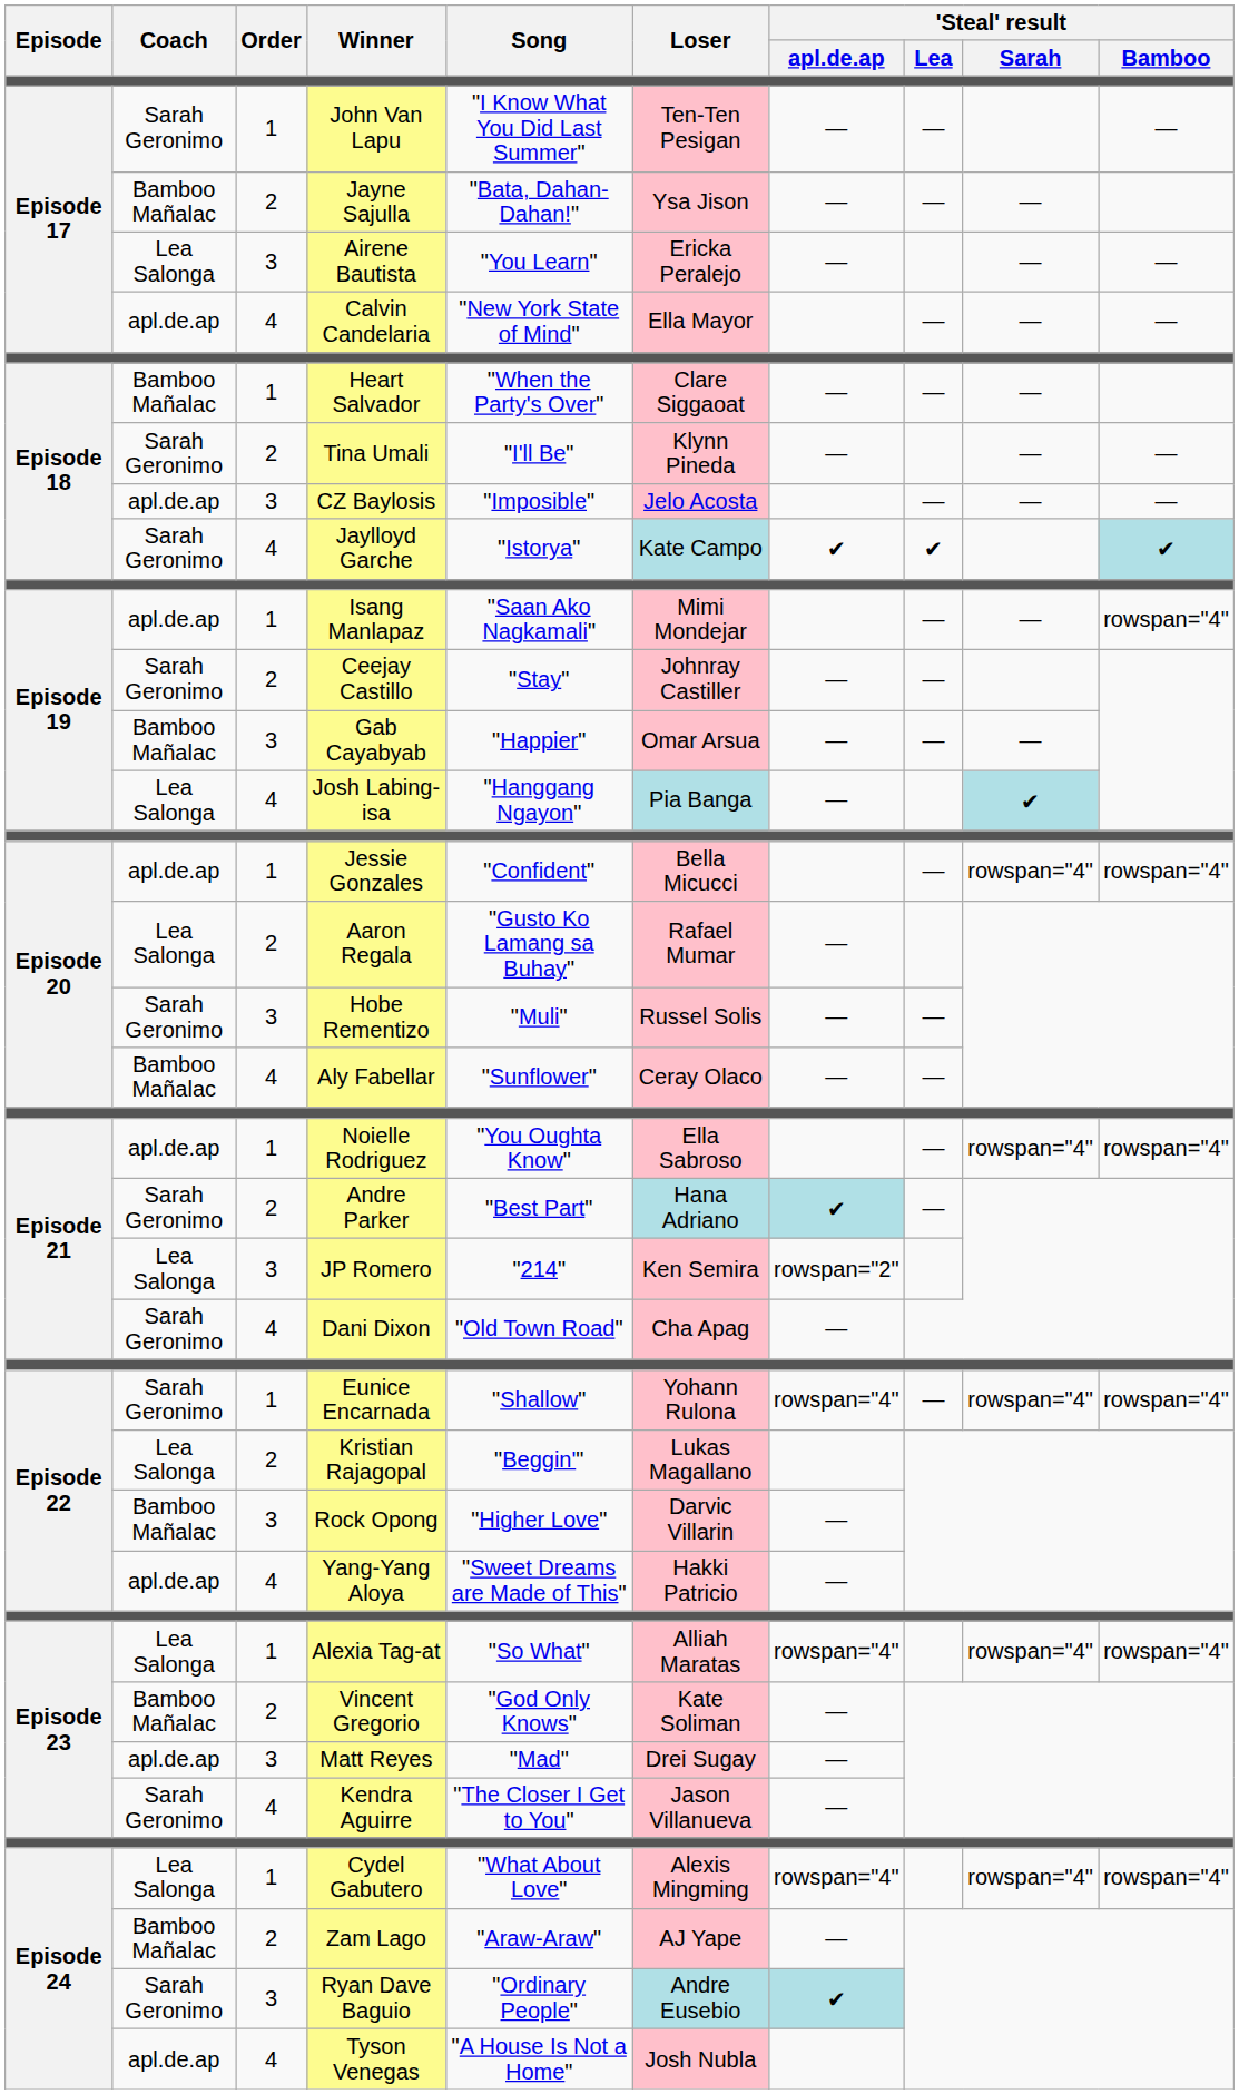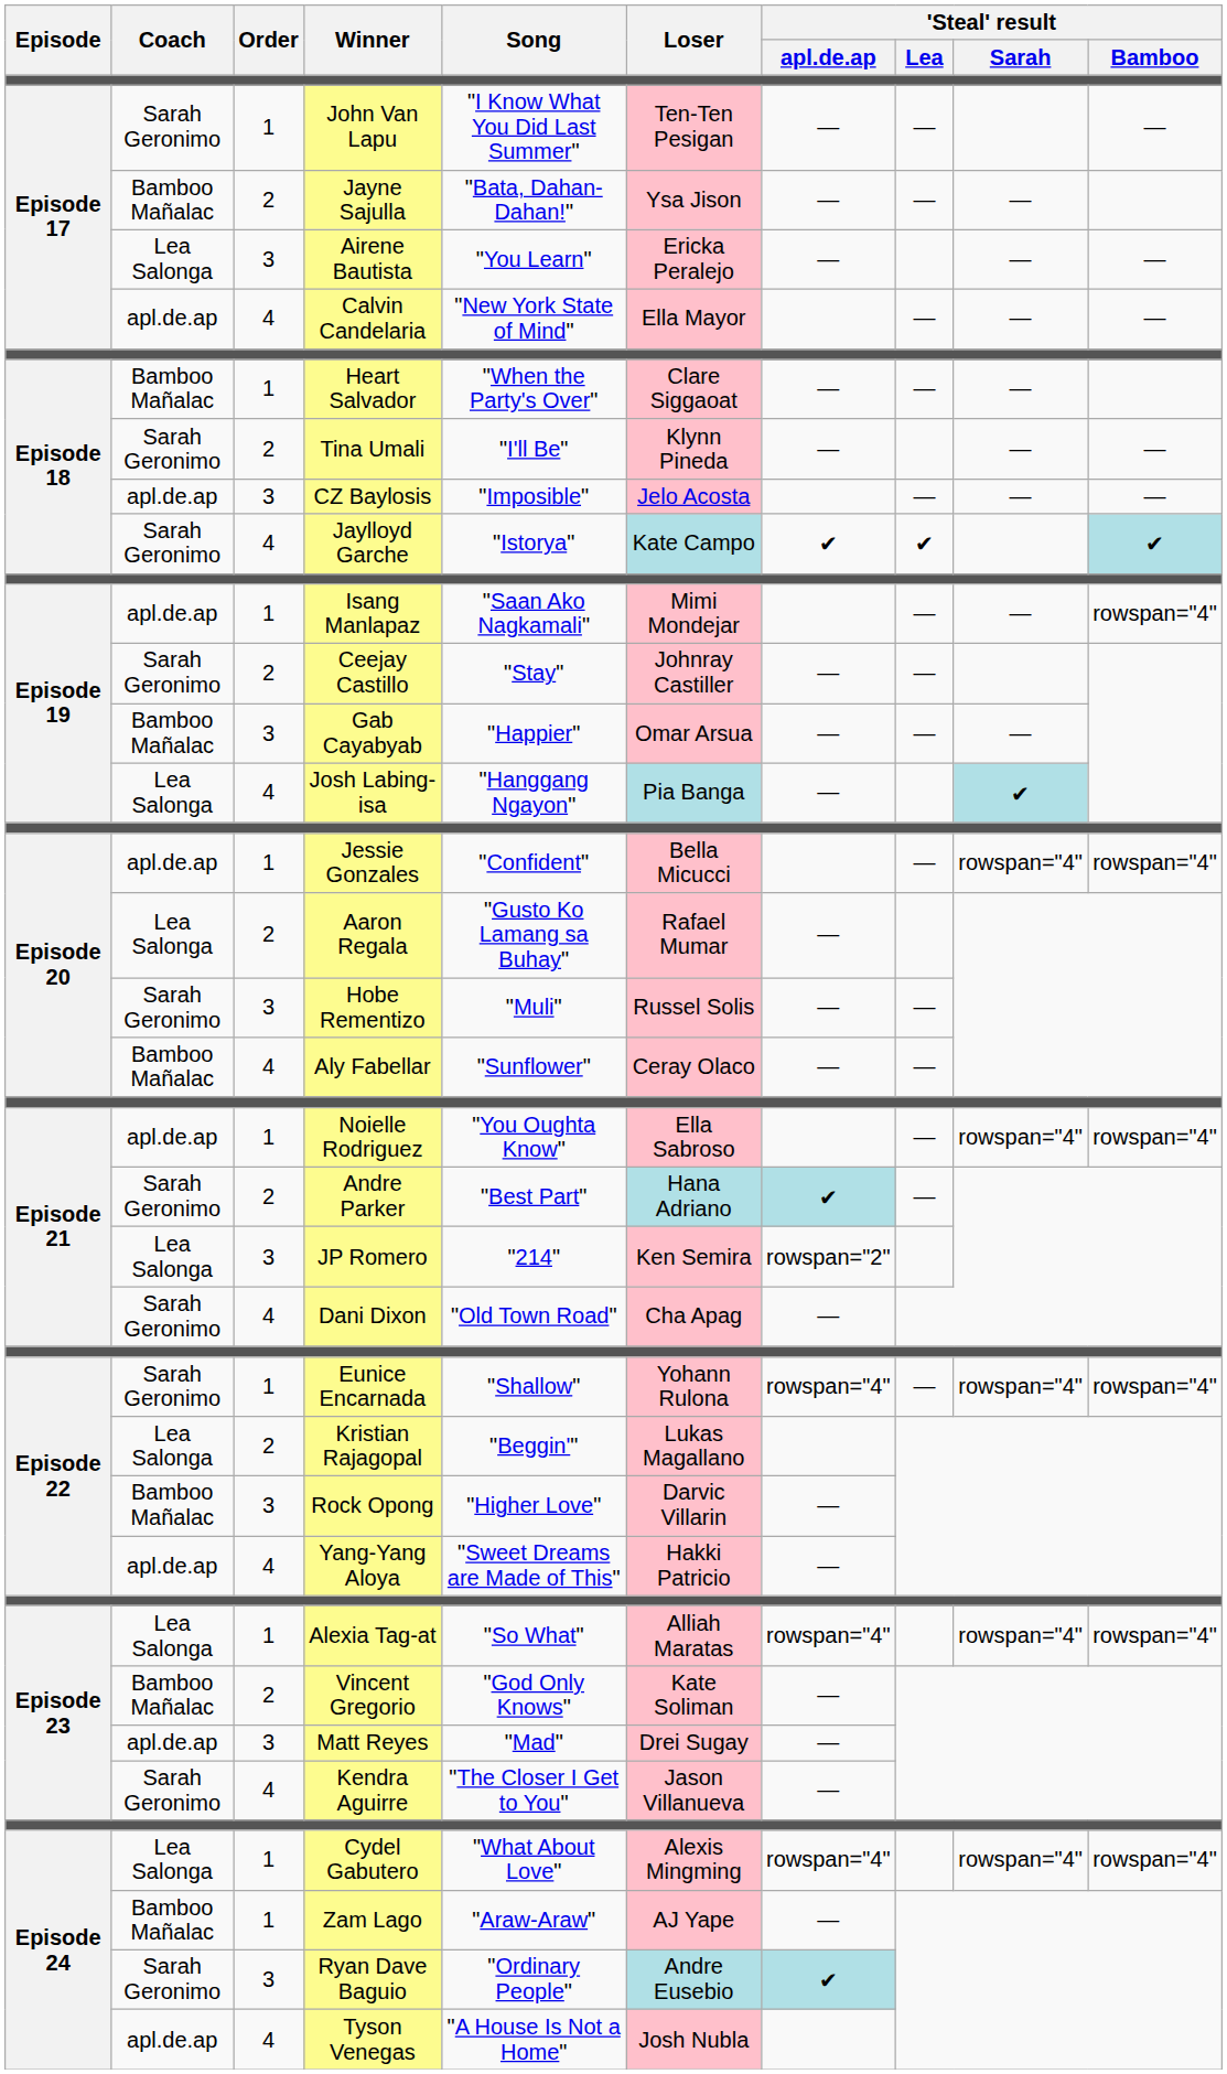Zam Lago | Order: 2 -> 1
